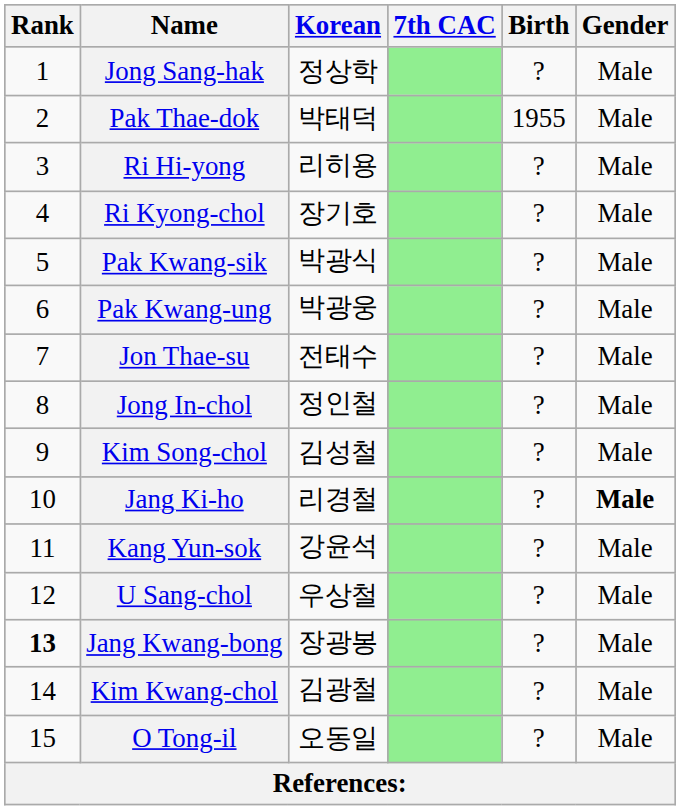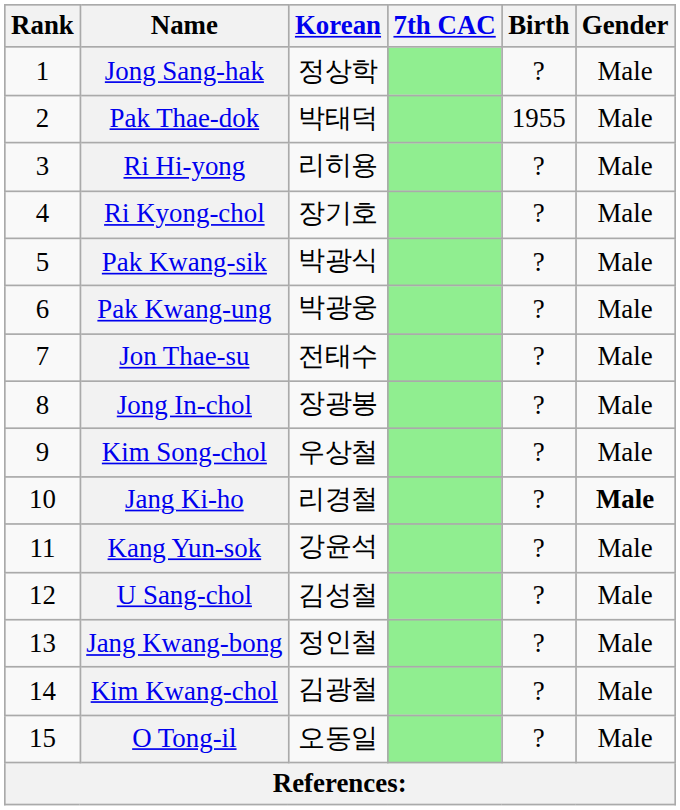Jong In-chol | Korean: 정인철 -> 장광봉
Kim Song-chol | Korean: 김성철 -> 우상철
U Sang-chol | Korean: 우상철 -> 김성철
Jang Kwang-bong | Rank: bold -> normal
Jang Kwang-bong | Korean: 장광봉 -> 정인철
